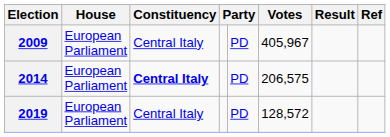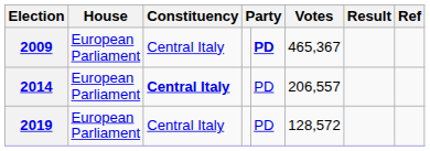2009 | column 5: normal -> bold
2009 | Votes: 405,967 -> 465,367
2014 | Votes: 206,575 -> 206,557
